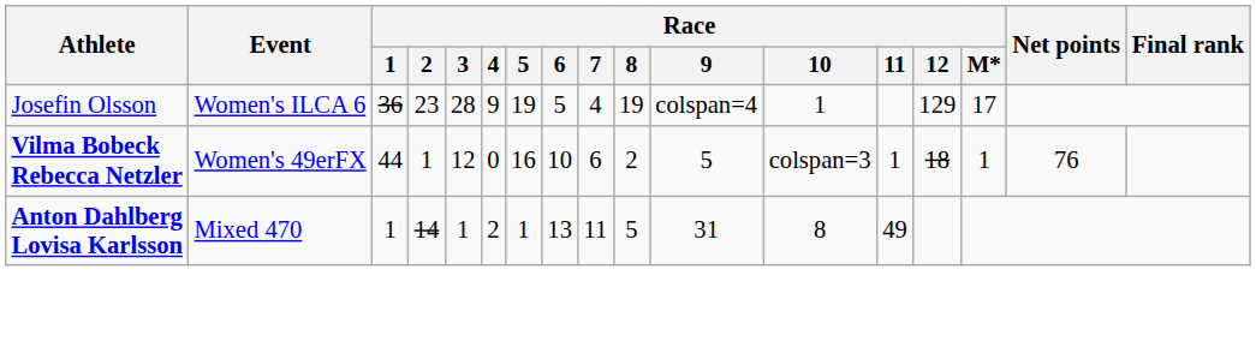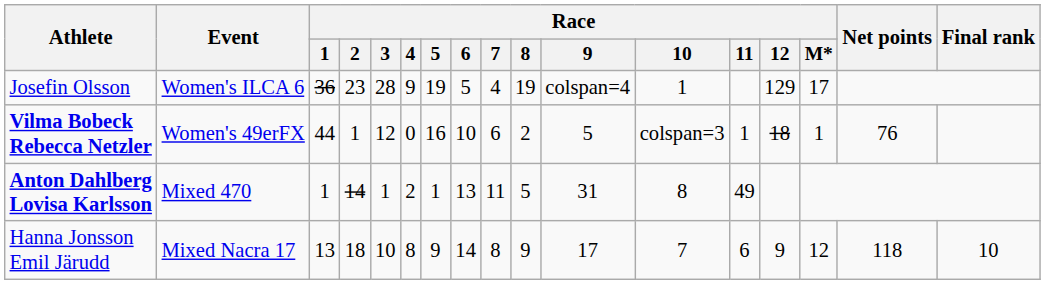+ row: Hanna Jonsson Emil Järudd | Mixed Nacra 17 | 13 | 18 | 10 | 8 | 9 | 14 | 8 | 9 | 17 | 7 | 6 | 9 | 12 | 118 | 10
